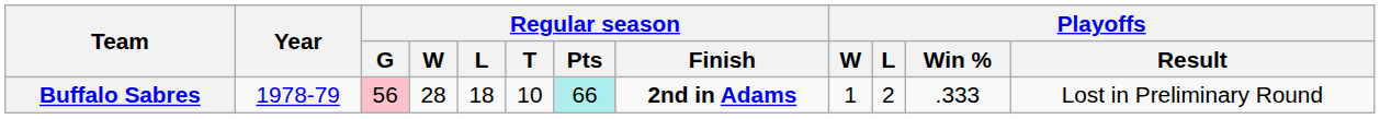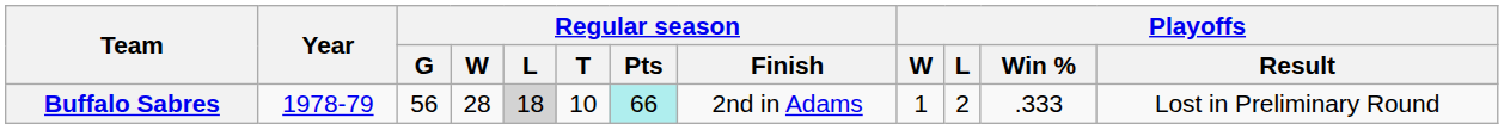Buffalo Sabres | Regular season / G: pink background -> no background
Buffalo Sabres | Regular season / L: no background -> lightgrey background
Buffalo Sabres | Regular season / Finish: bold -> normal
